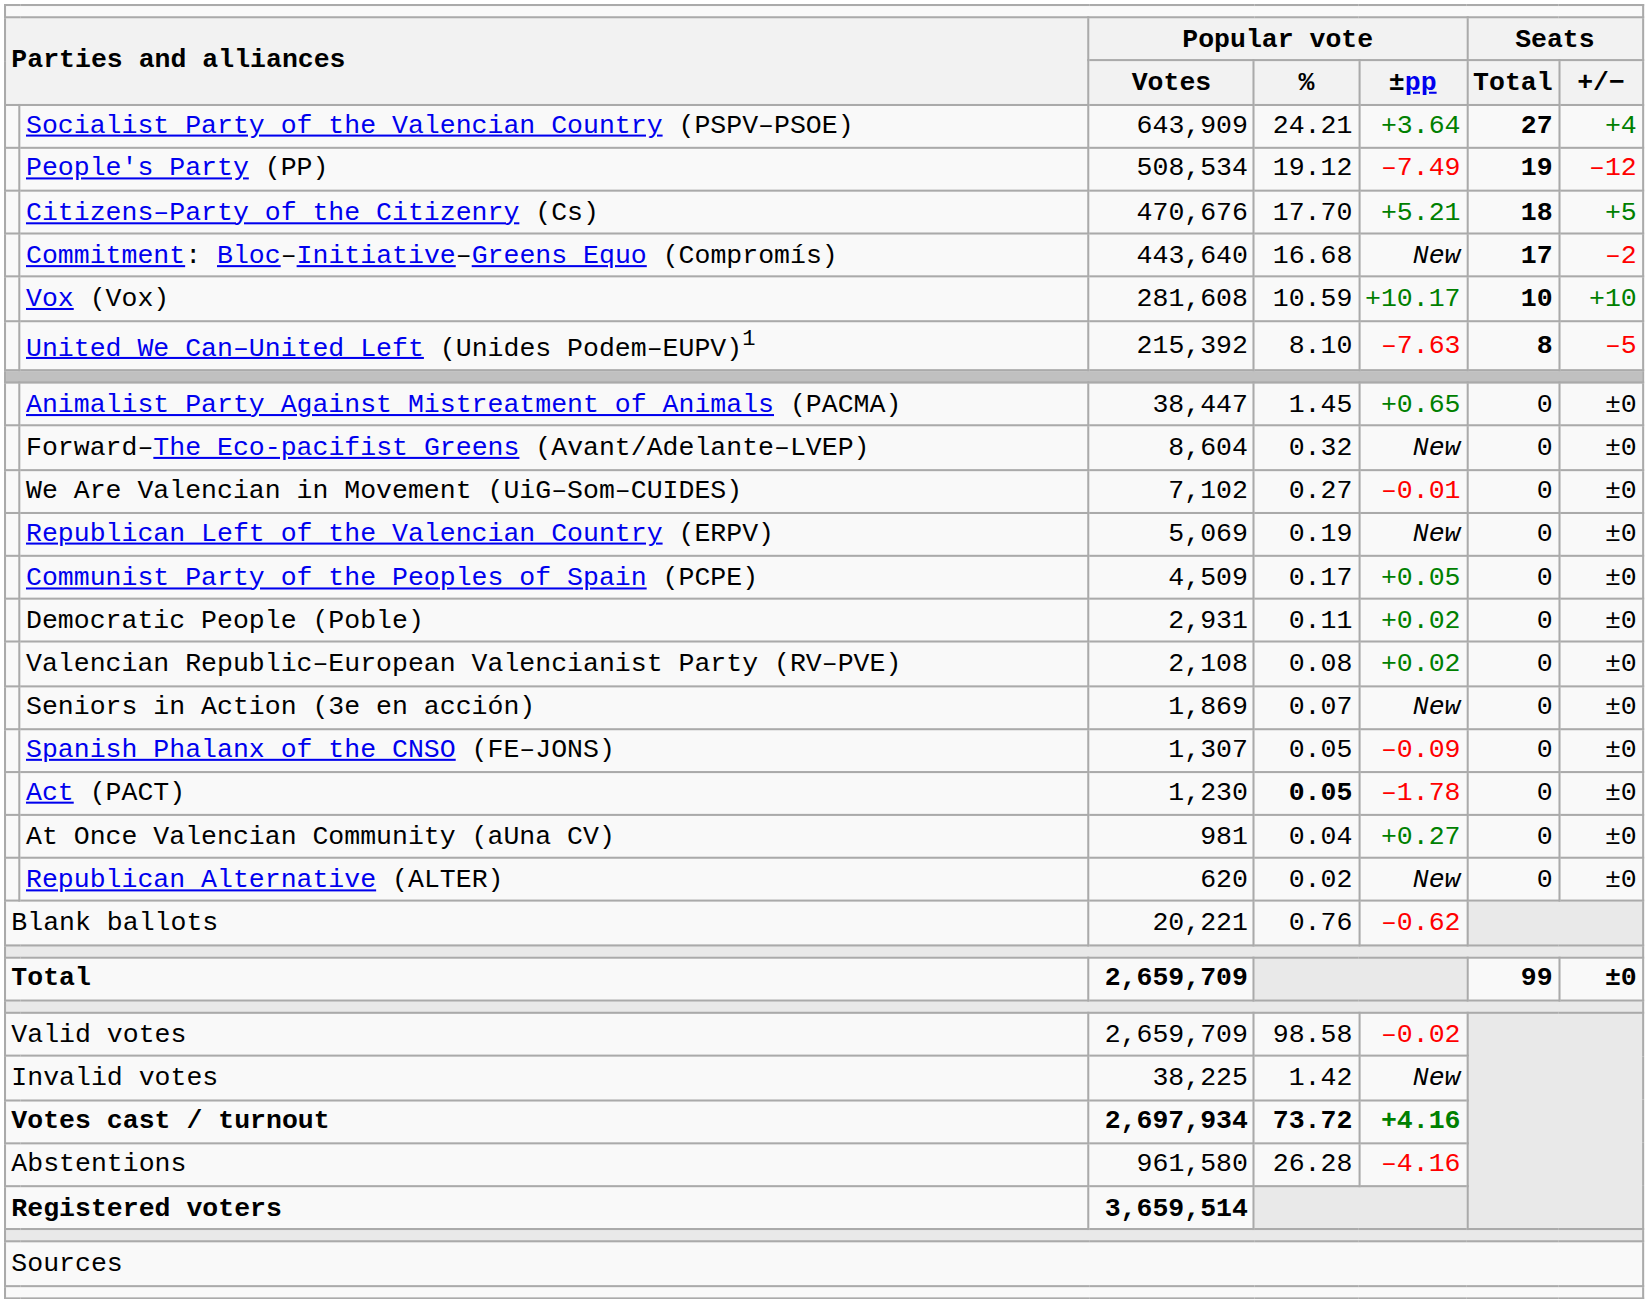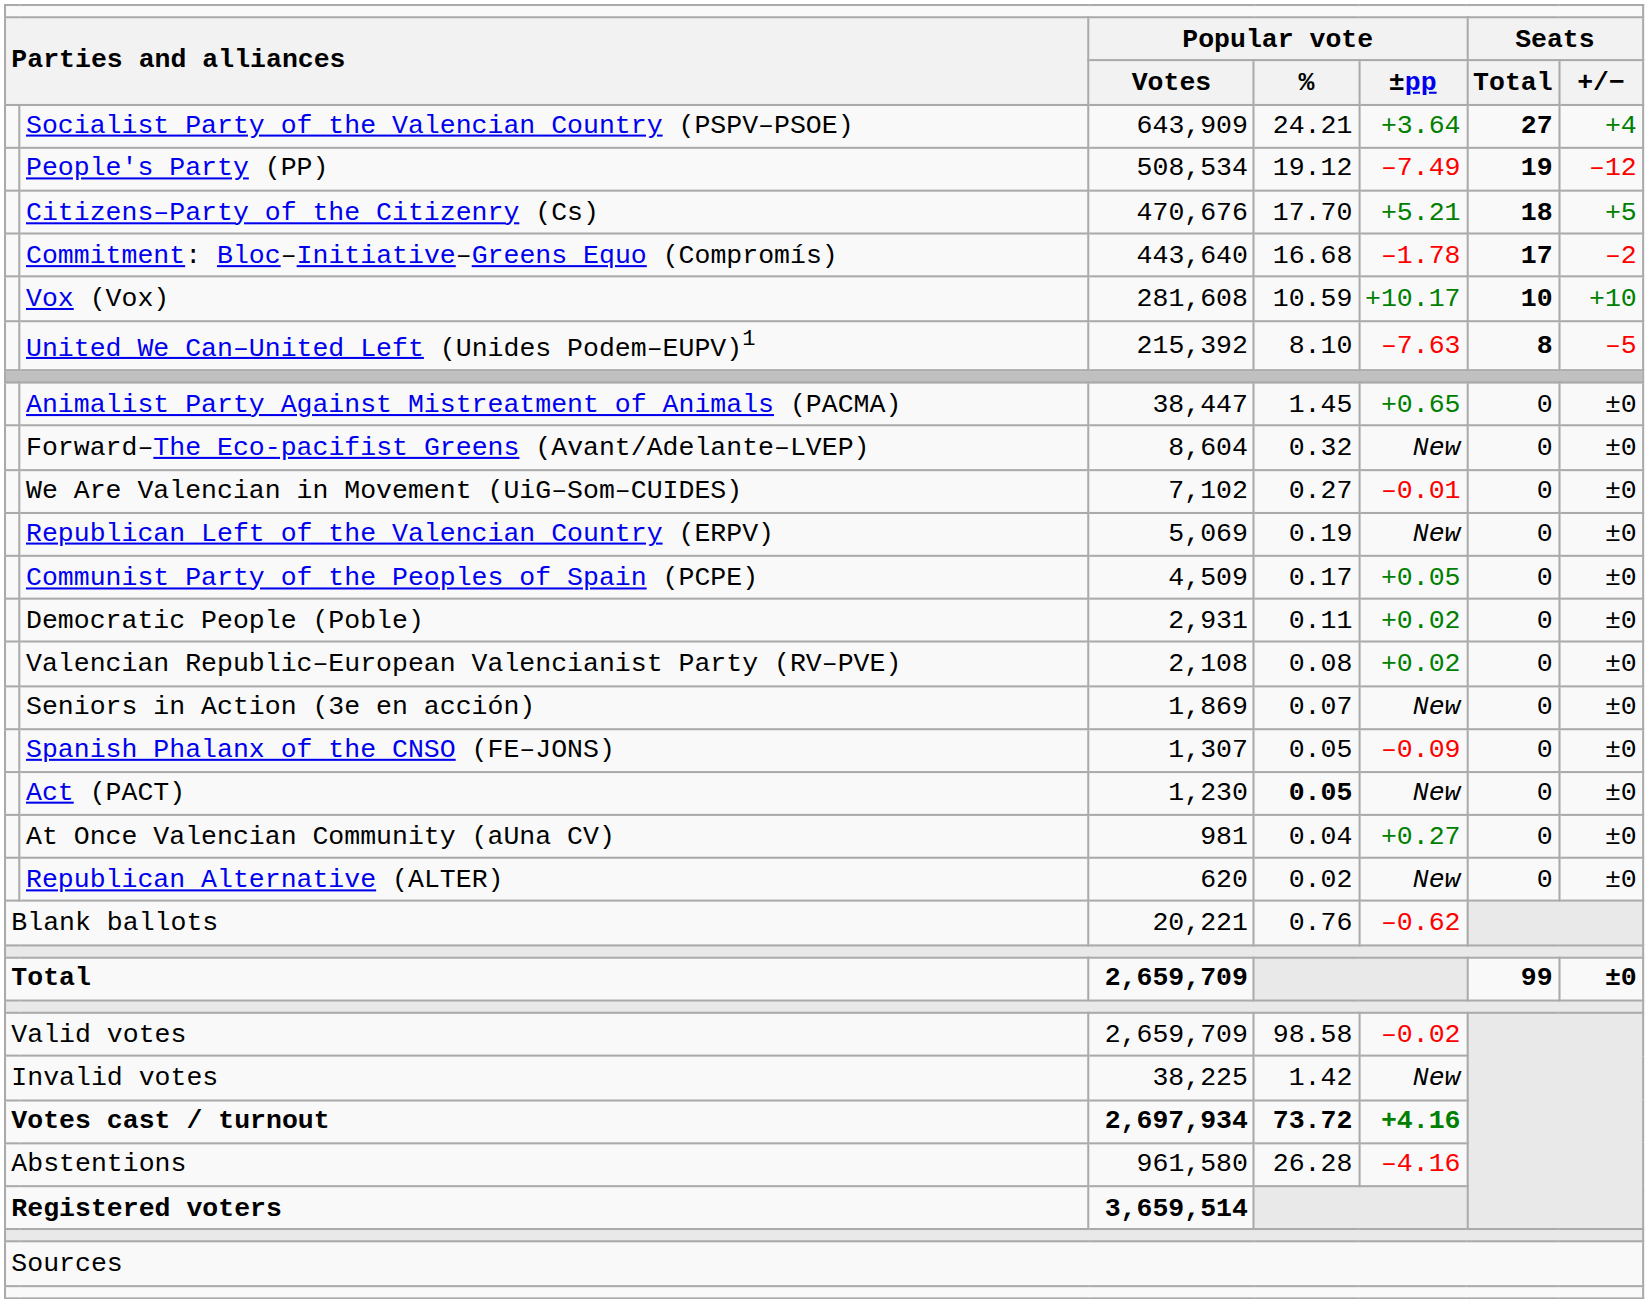Commitment: Bloc–Initiative–Greens Equo (Compromís) | column 5: New -> –1.78
Act (PACT) | column 5: –1.78 -> New
